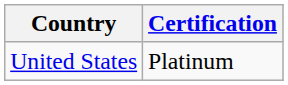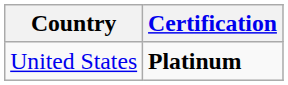United States | Certification: normal -> bold
